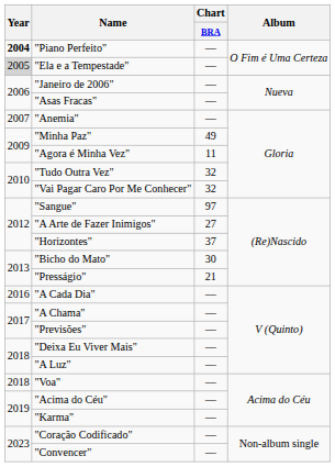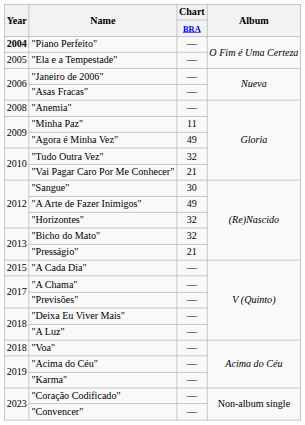"Ela e a Tempestade" | Year: lightgrey background -> no background
"Anemia" | Year: 2007 -> 2008
"Minha Paz" | Chart / BRA: 49 -> 11
"Agora é Minha Vez" | Chart / BRA: 11 -> 49
"Vai Pagar Caro Por Me Conhecer" | Chart / BRA: 32 -> 21
"Sangue" | Chart / BRA: 97 -> 30
"A Arte de Fazer Inimigos" | Chart / BRA: 27 -> 49
"Horizontes" | Chart / BRA: 37 -> 32
"Bicho do Mato" | Chart / BRA: 30 -> 32
"A Cada Dia" | Year: 2016 -> 2015
